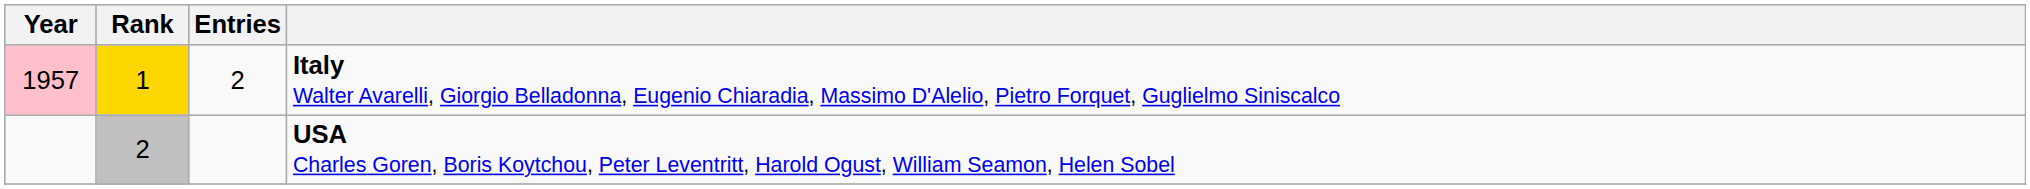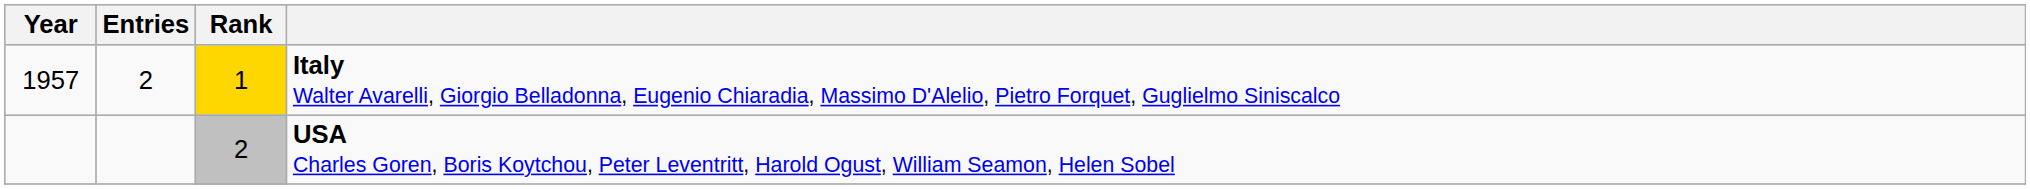columns swapped: Entries <-> Rank
row 2 | Year: pink background -> no background
